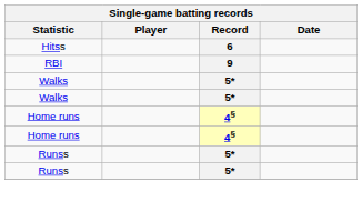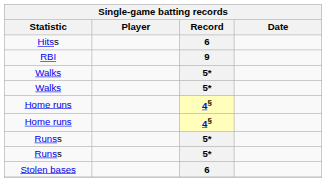+ row: Stolen bases | 6
